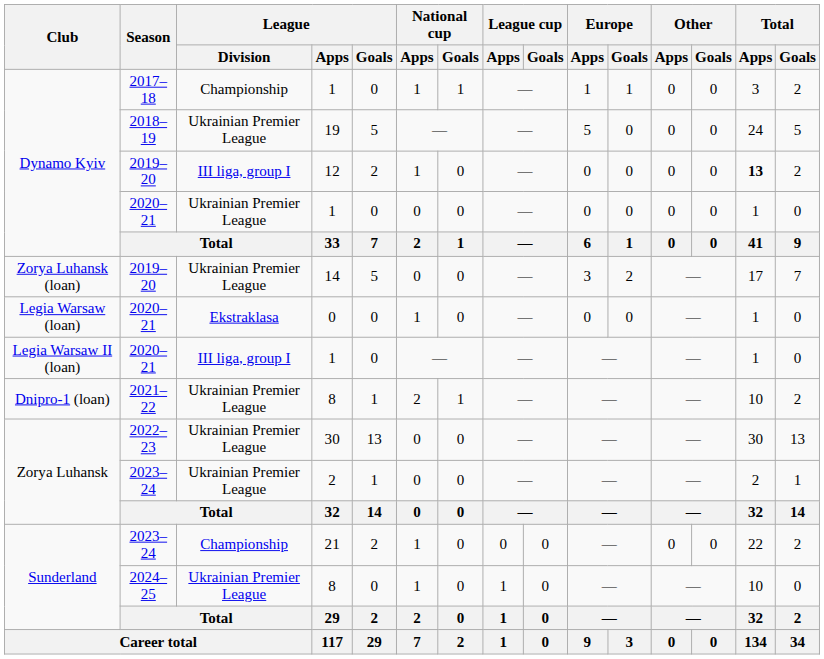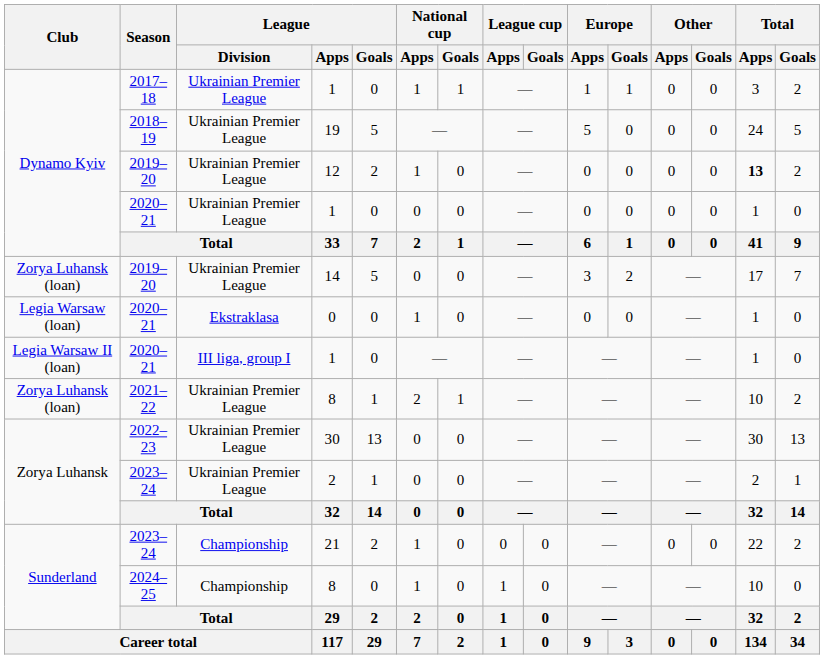2017–18 / 1 | League / Division: Championship -> Ukrainian Premier League
12 | League / Division: III liga, group I -> Ukrainian Premier League
2021–22 / 8 | Club: Dnipro-1 (loan) -> Zorya Luhansk (loan)
2024–25 / 8 | League / Division: Ukrainian Premier League -> Championship
